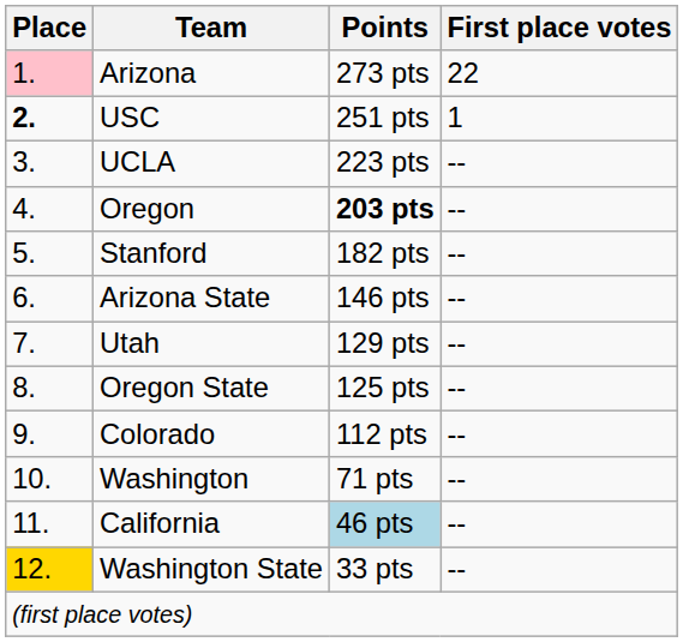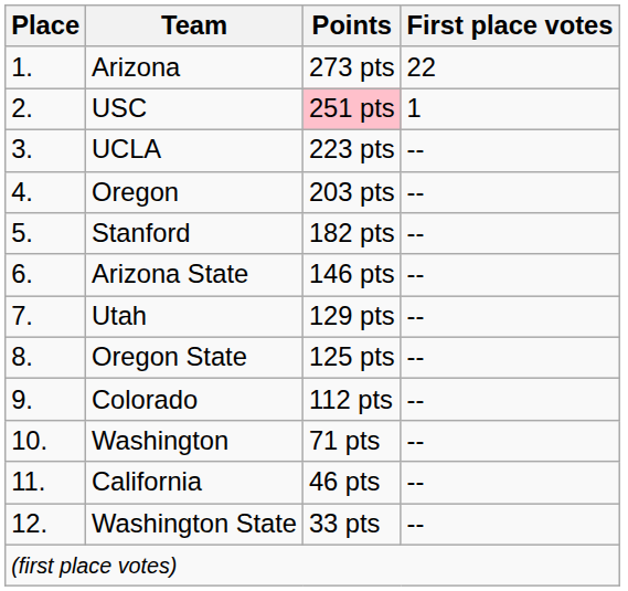Arizona | Place: pink background -> no background
USC | Place: bold -> normal
USC | Points: no background -> pink background
Oregon | Points: bold -> normal
California | Points: lightblue background -> no background
Washington State | Place: gold background -> no background
